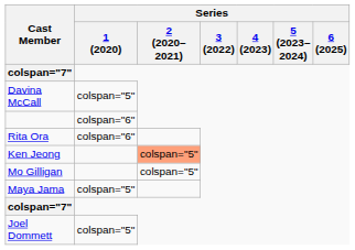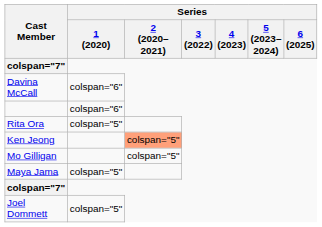Davina McCall | Series / 1 (2020): colspan="5" -> colspan="6"
Rita Ora | Series / 1 (2020): colspan="6" -> colspan="5"
